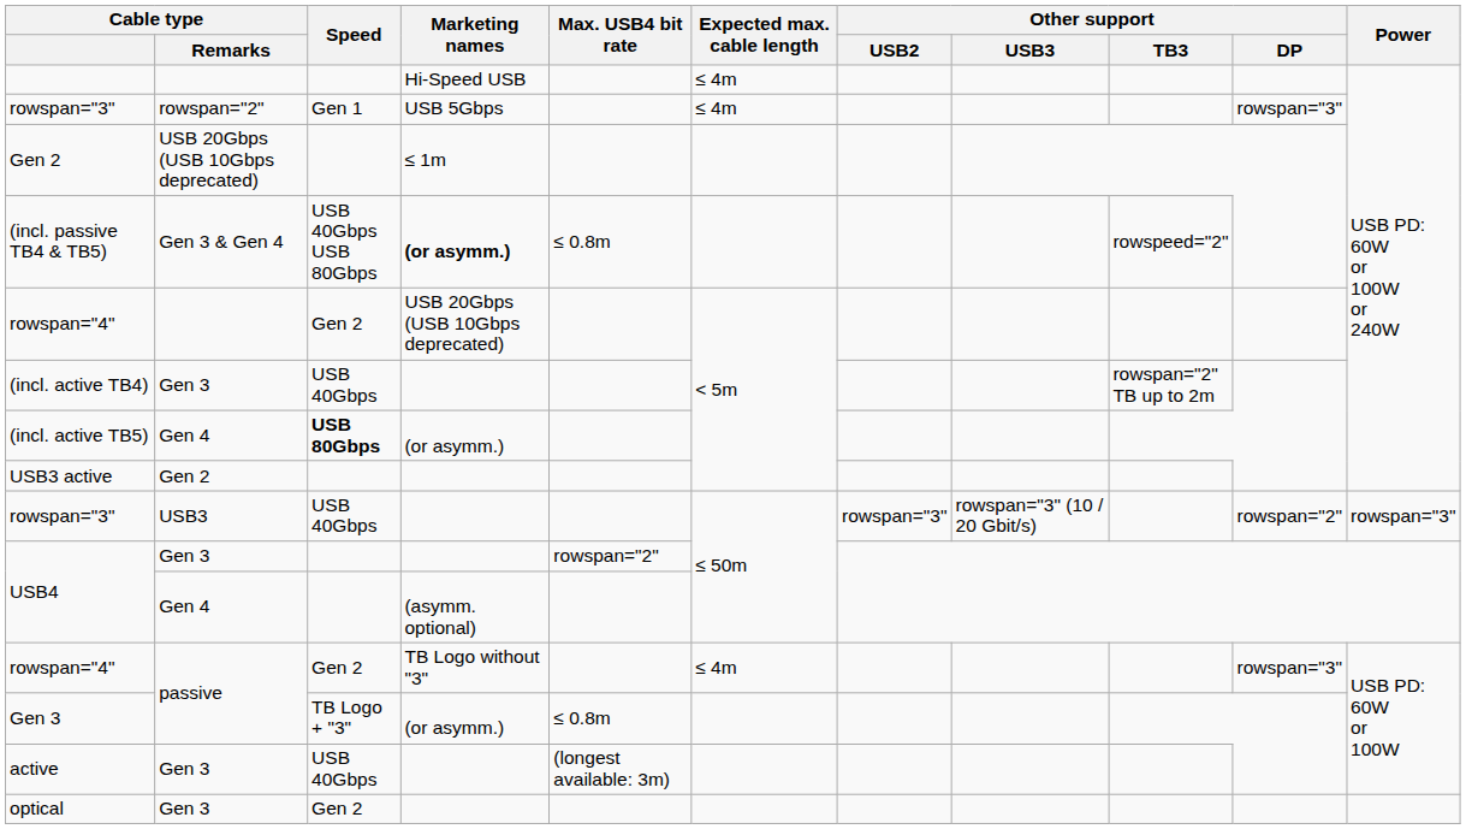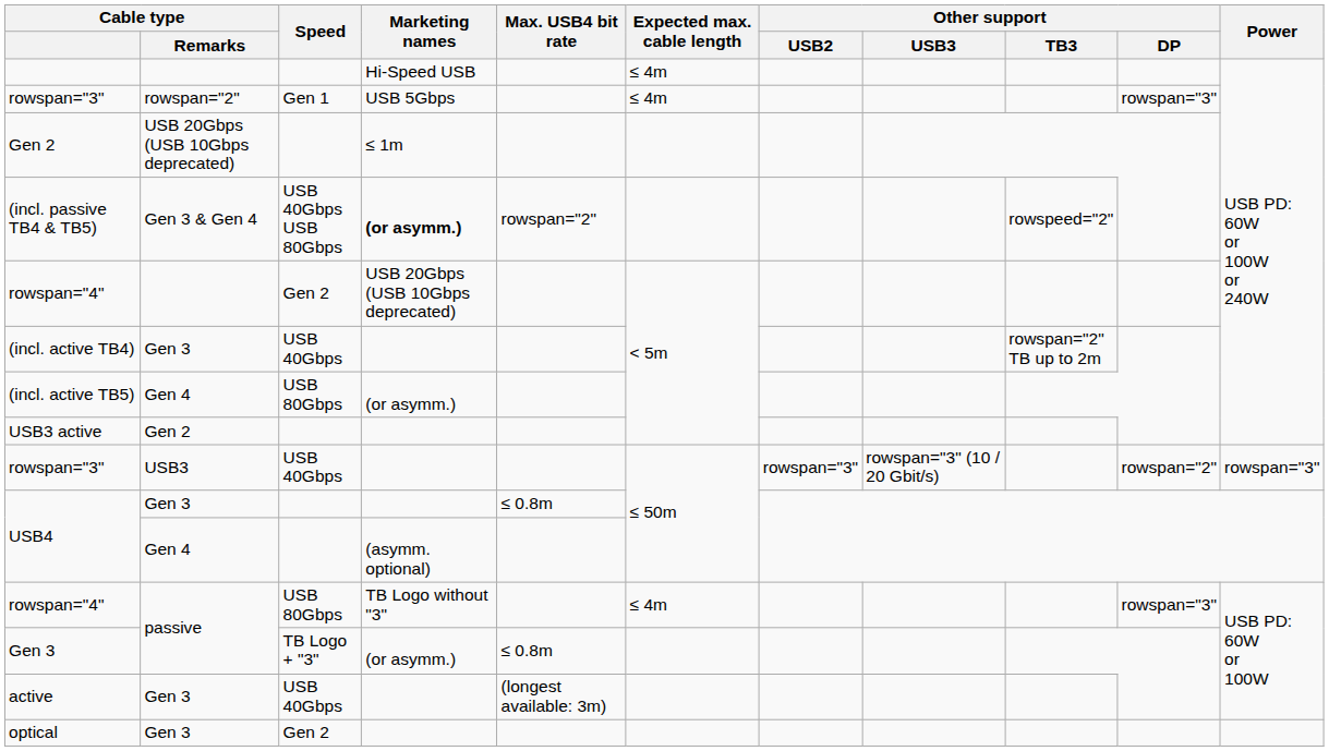(incl. passive TB4 & TB5) | Max. USB4 bit rate: ≤ 0.8m -> rowspan="2"
(incl. active TB5) | Speed: bold -> normal
USB4 / Gen 3 | Max. USB4 bit rate: rowspan="2" -> ≤ 0.8m
rowspan="4" / passive | Speed: Gen 2 -> USB 80Gbps
